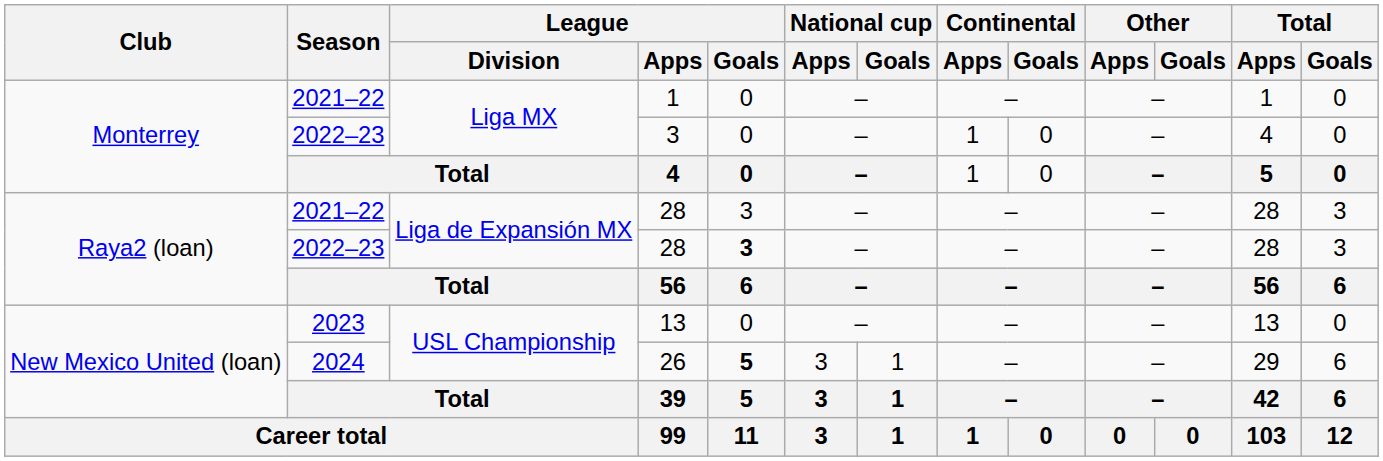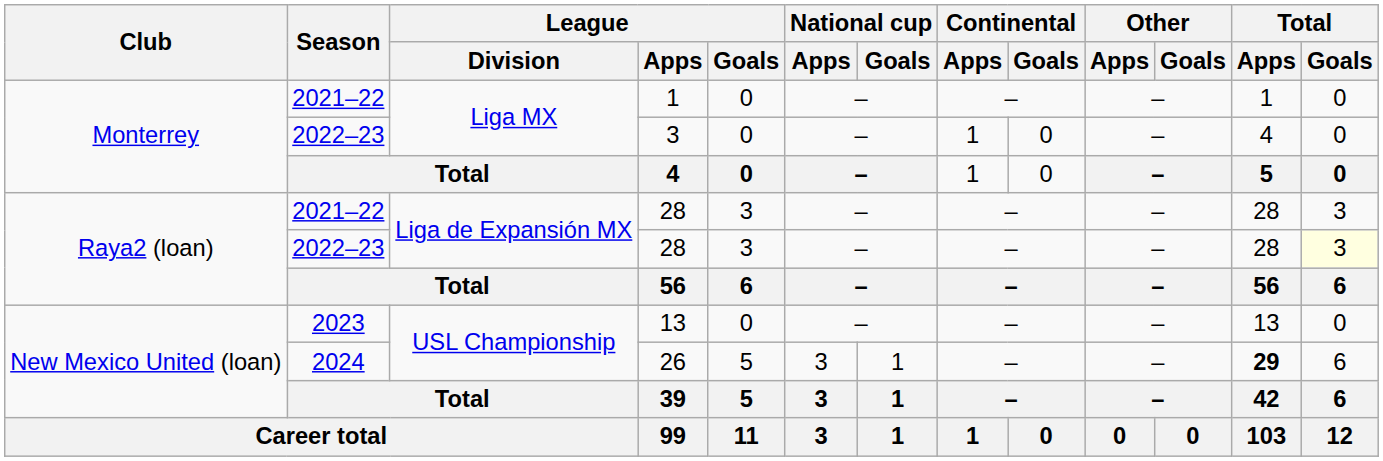2022–23 / 28 | League / Goals: bold -> normal
2022–23 / 28 | Total / Goals: no background -> lightyellow background
26 | League / Goals: bold -> normal
26 | Total / Apps: normal -> bold
